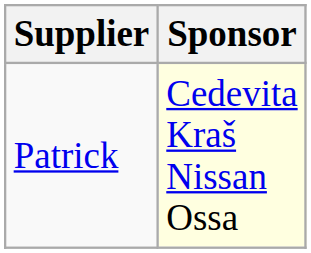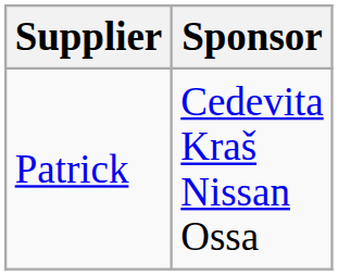Patrick | Sponsor: lightyellow background -> no background
